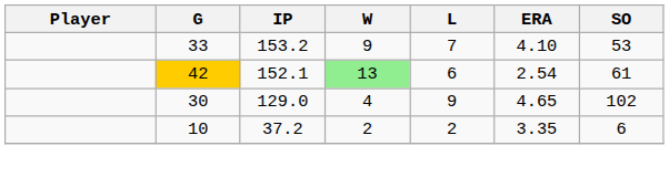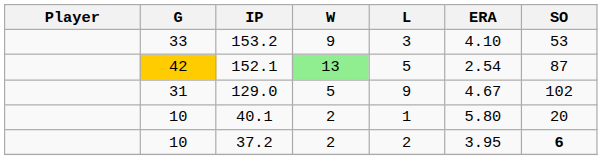153.2 | L: 7 -> 3
152.1 | L: 6 -> 5
152.1 | SO: 61 -> 87
129.0 | G: 30 -> 31
129.0 | W: 4 -> 5
129.0 | ERA: 4.65 -> 4.67
+ row: 10 | 40.1 | 2 | 1 | 5.80 | 20
37.2 | ERA: 3.35 -> 3.95
37.2 | SO: normal -> bold
